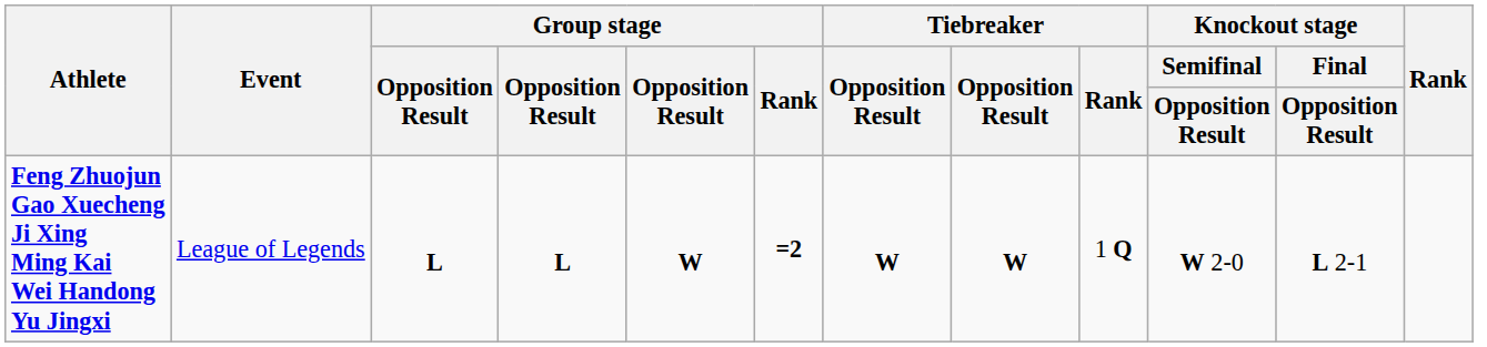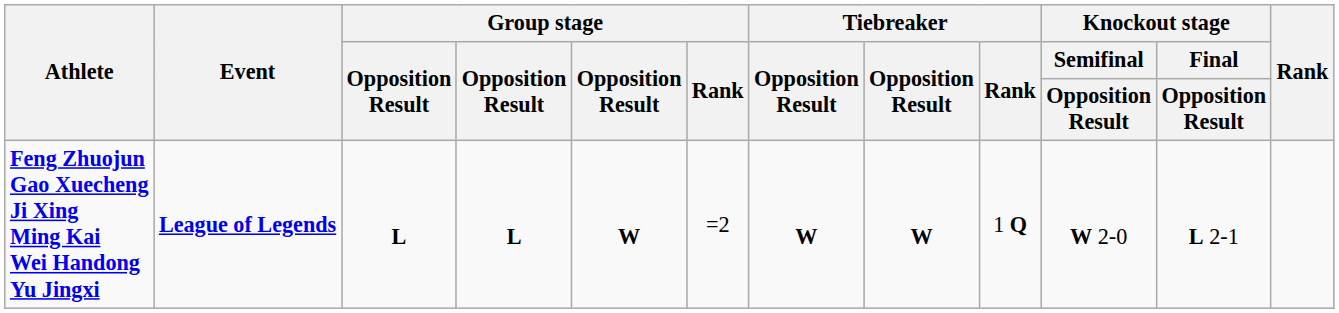row 4 | Event: normal -> bold
row 4 | Group stage / Rank: bold -> normal
